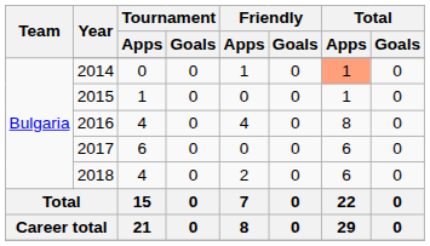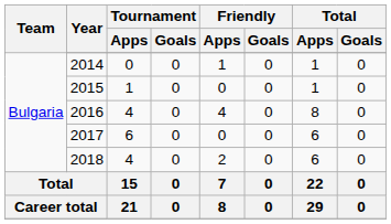2014 | Total / Apps: lightsalmon background -> no background
